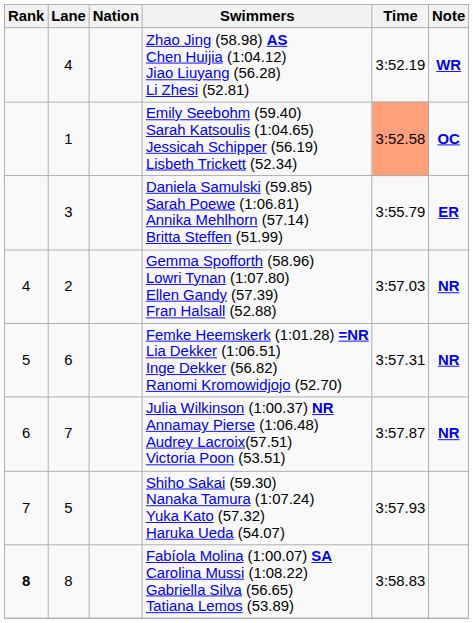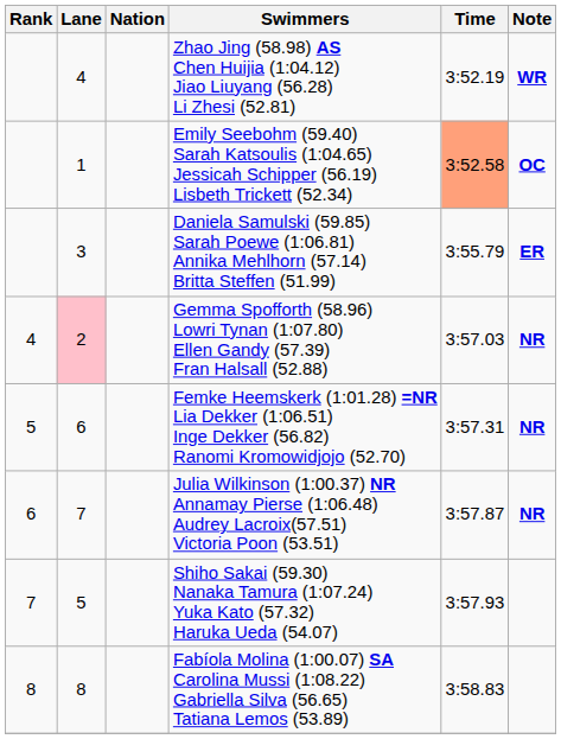row 5 | Lane: no background -> pink background
row 9 | Rank: bold -> normal
